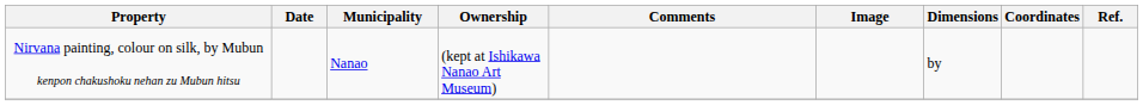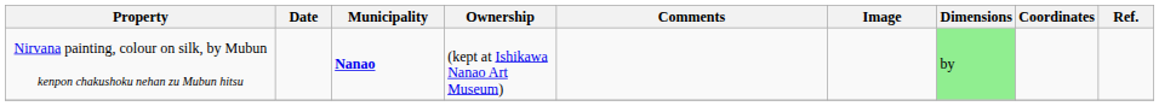row 2 | Municipality: normal -> bold
row 2 | Dimensions: no background -> lightgreen background
